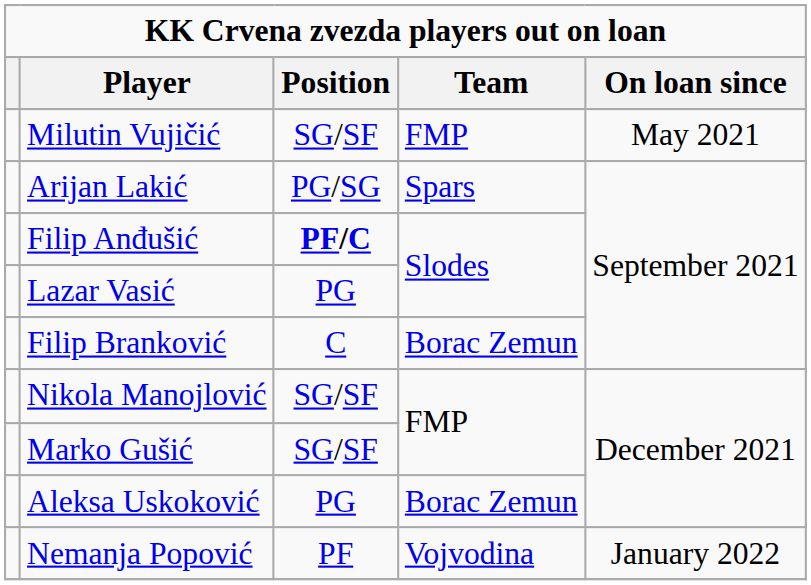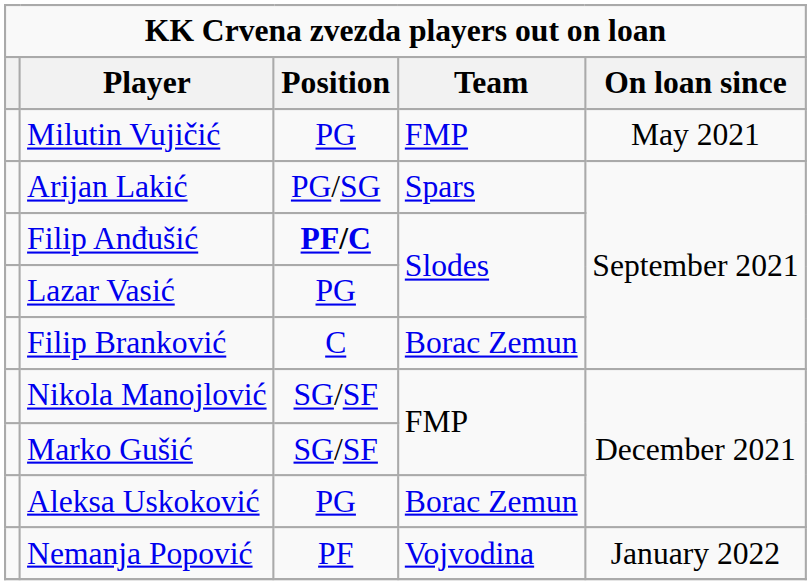Milutin Vujičić | Position: SG/SF -> PG
